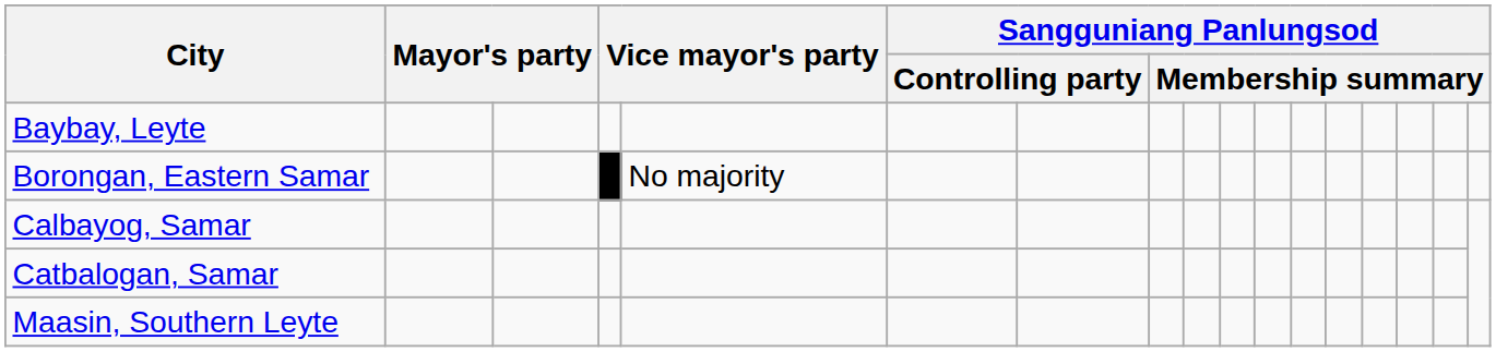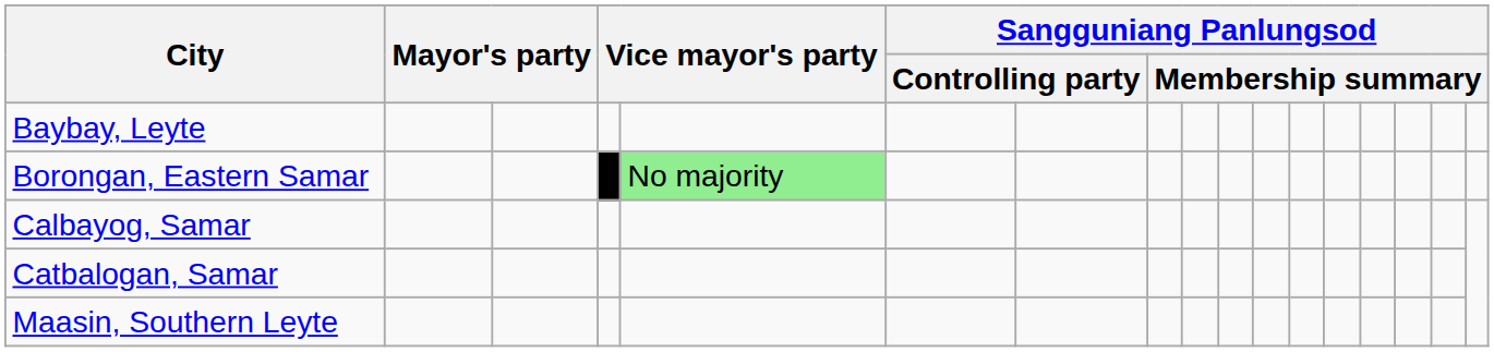Borongan, Eastern Samar | column 5: no background -> lightgreen background
